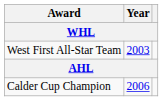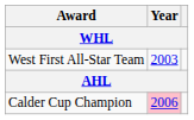Calder Cup Champion | Year: no background -> pink background
